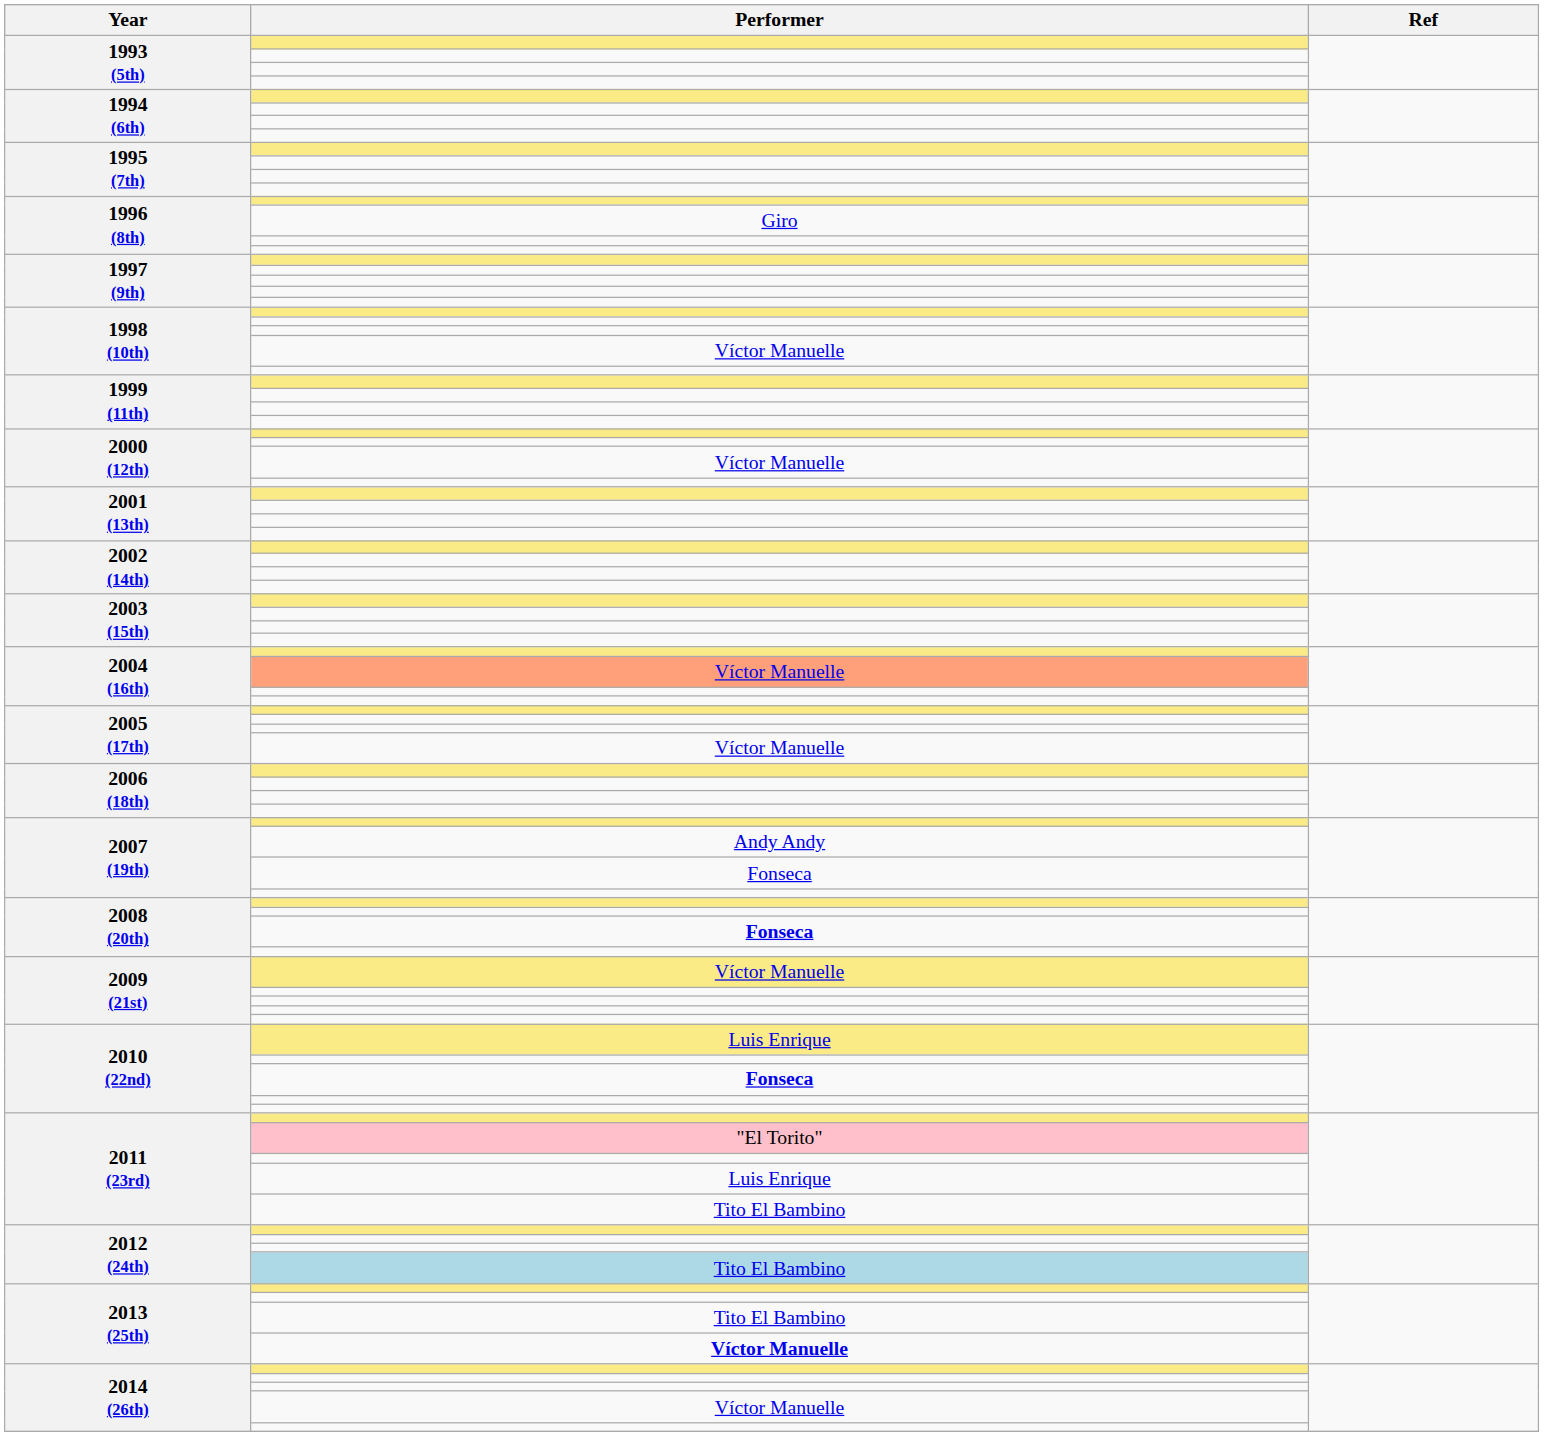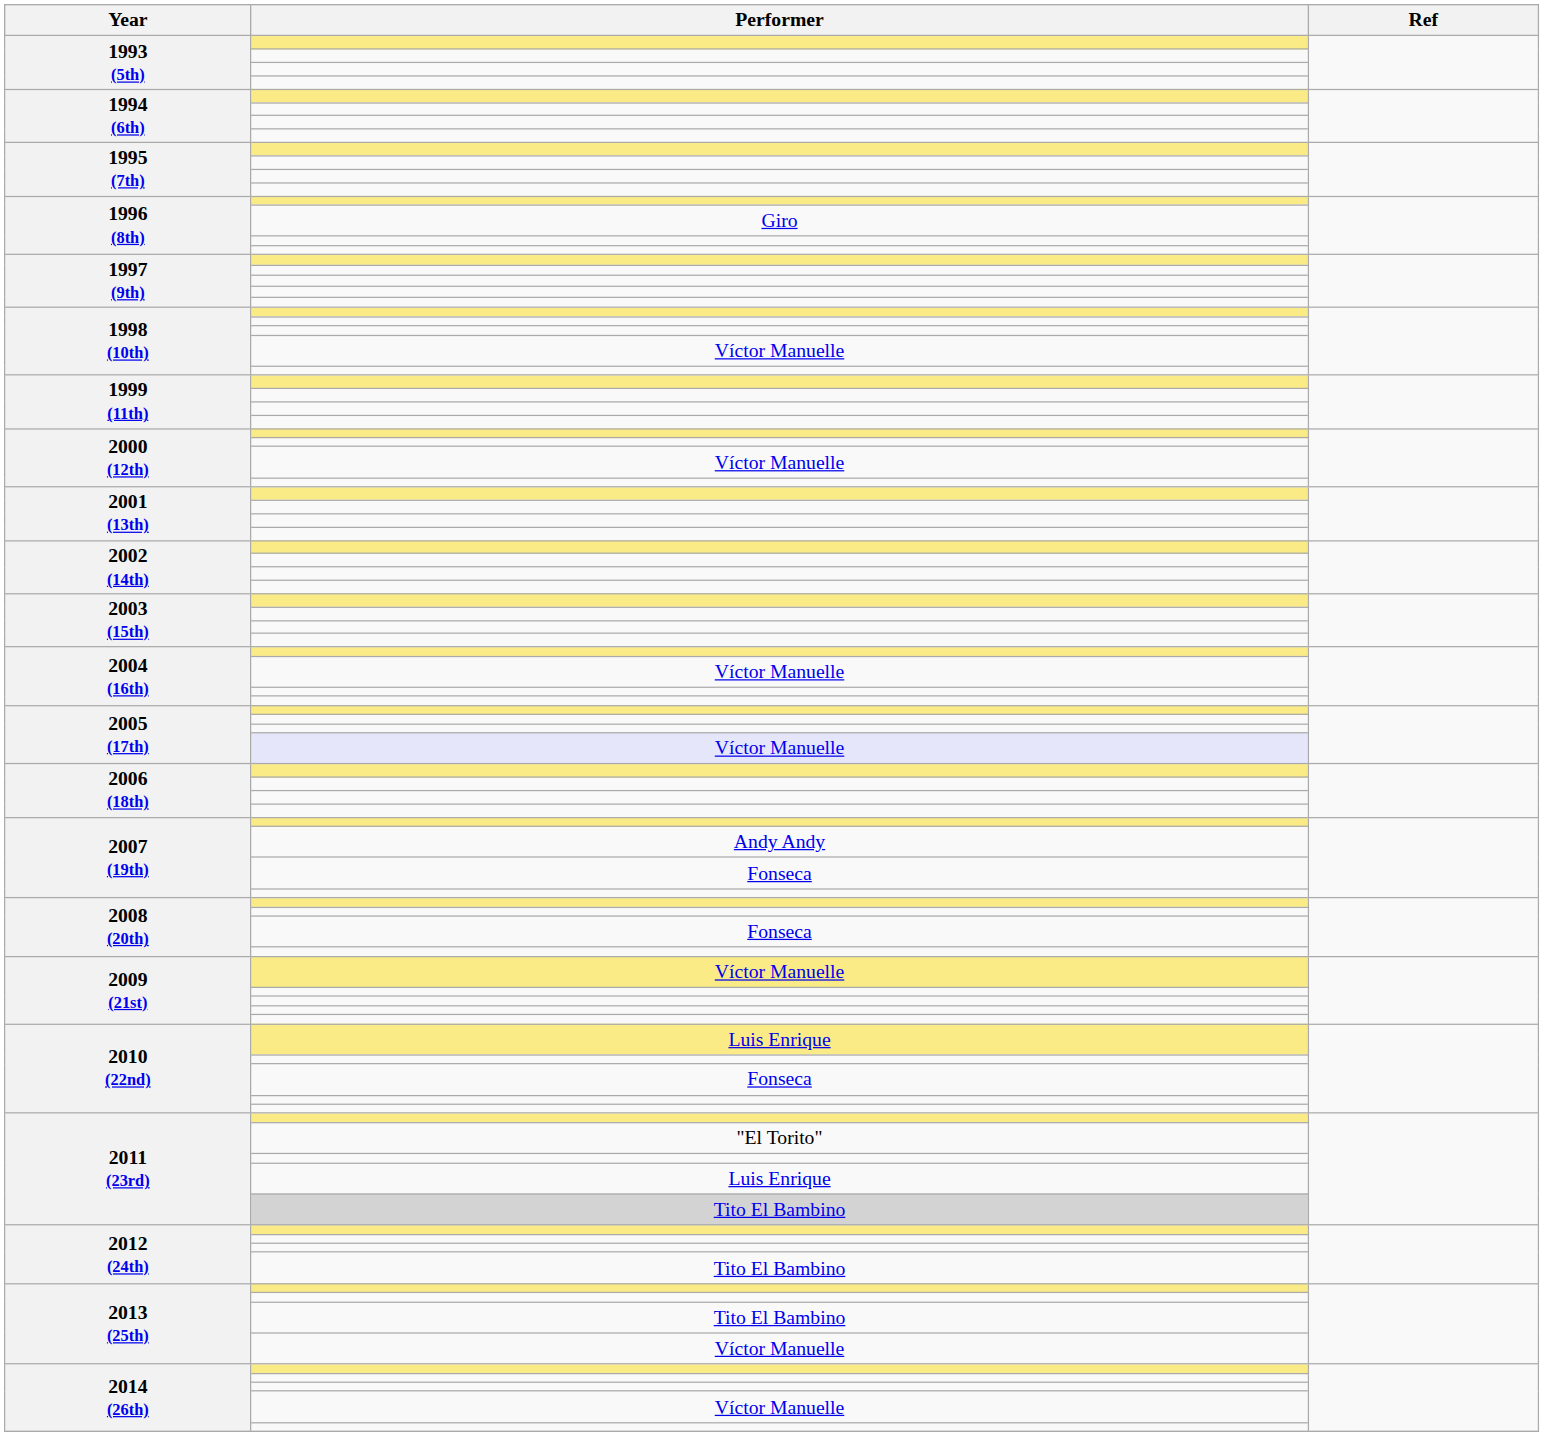2004 (16th) / Víctor Manuelle | Performer: lightsalmon background -> no background
2005 (17th) / Víctor Manuelle | Performer: no background -> lavender background
2008 (20th) / Fonseca | Performer: bold -> normal
2010 (22nd) / Fonseca | Performer: bold -> normal
2011 (23rd) / "El Torito" | Performer: pink background -> no background
2011 (23rd) / Tito El Bambino | Performer: no background -> lightgrey background
2012 (24th) / Tito El Bambino | Performer: lightblue background -> no background
2013 (25th) / Víctor Manuelle | Performer: bold -> normal
